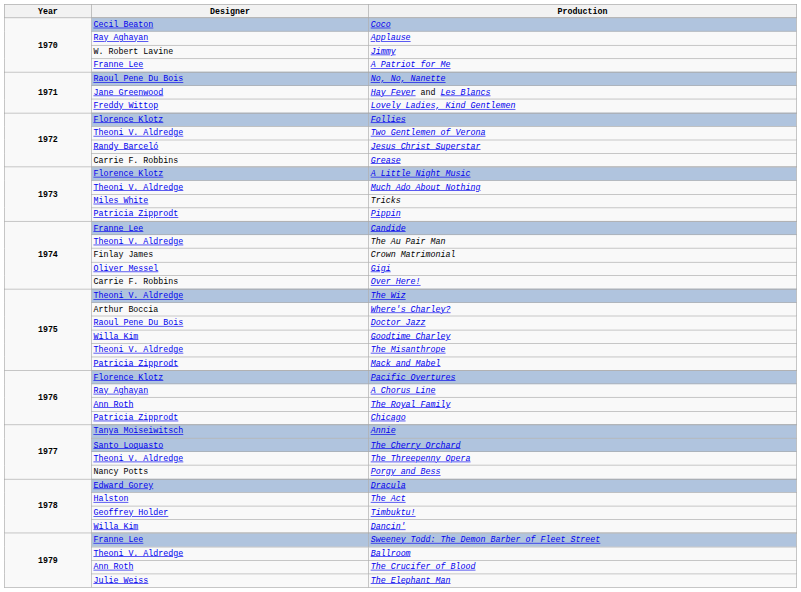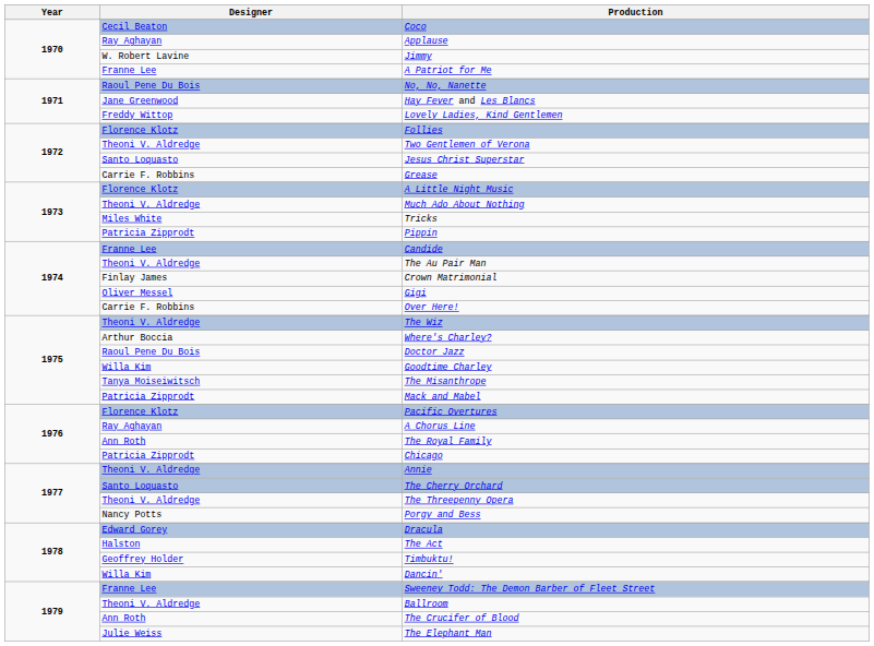Jesus Christ Superstar | Designer: Randy Barceló -> Santo Loquasto
The Misanthrope | Designer: Theoni V. Aldredge -> Tanya Moiseiwitsch
Annie | Designer: Tanya Moiseiwitsch -> Theoni V. Aldredge
